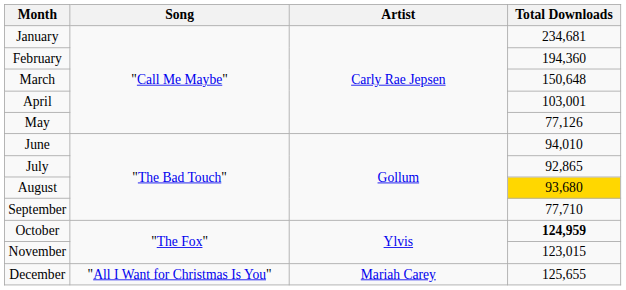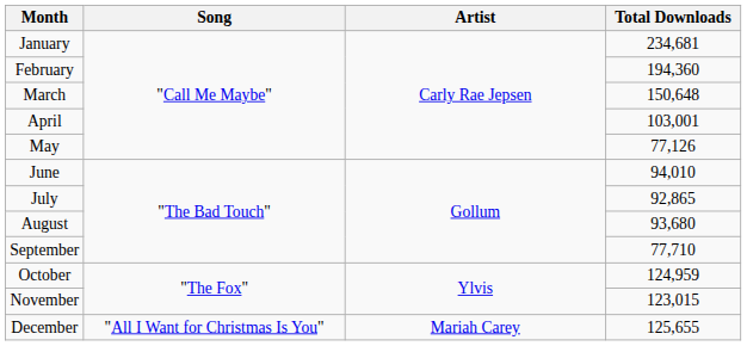August | Total Downloads: gold background -> no background
October | Total Downloads: bold -> normal
